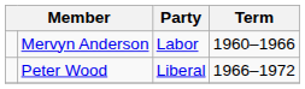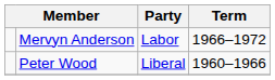Mervyn Anderson | Term: 1960–1966 -> 1966–1972
Peter Wood | Term: 1966–1972 -> 1960–1966
